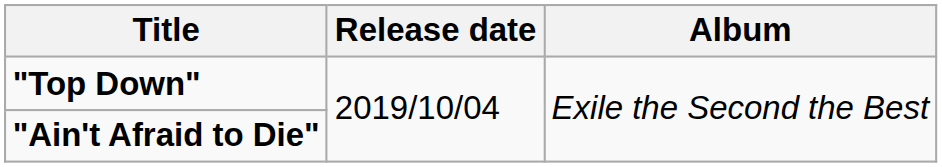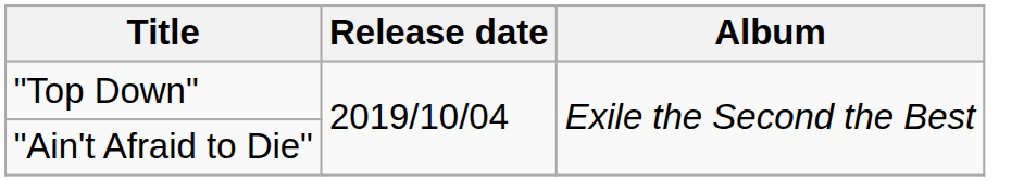"Top Down" | Title: bold -> normal
"Ain't Afraid to Die" | Title: bold -> normal
